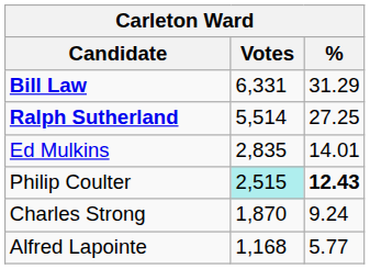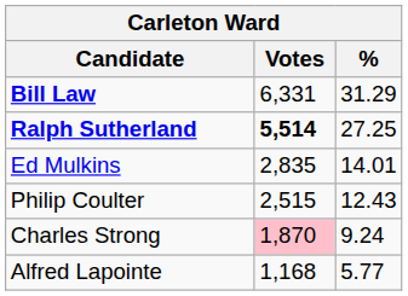Ralph Sutherland | Votes: normal -> bold
Philip Coulter | Votes: paleturquoise background -> no background
Philip Coulter | %: bold -> normal
Charles Strong | Votes: no background -> pink background
